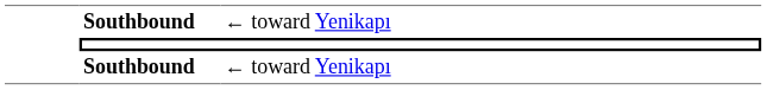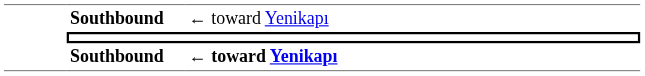row 2 | column 2: normal -> bold
